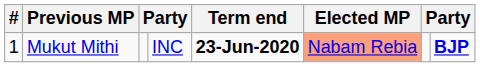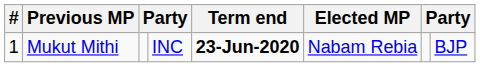Mukut Mithi | Elected MP: lightsalmon background -> no background
Mukut Mithi | column 8: bold -> normal
